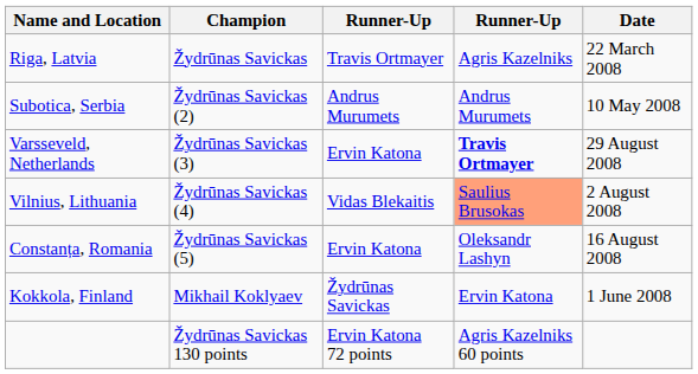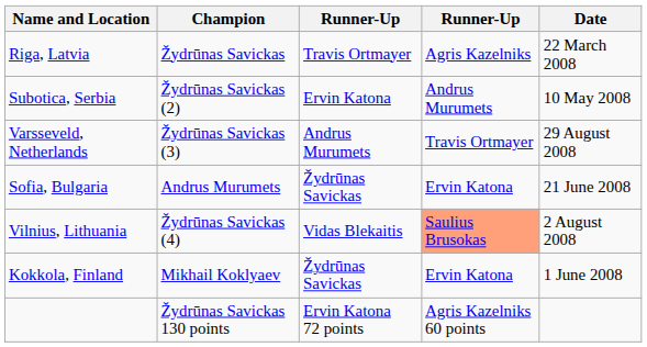Subotica, Serbia | column 3: Andrus Murumets -> Ervin Katona
Varsseveld, Netherlands | column 3: Ervin Katona -> Andrus Murumets
Varsseveld, Netherlands | column 4: bold -> normal
+ row: Sofia, Bulgaria | Andrus Murumets | Žydrūnas Savickas | Ervin Katona | 21 June 2008
- row: Constanța, Romania | Žydrūnas Savickas (5) | Ervin Katona | Oleksandr Lashyn | 16 August 2008
